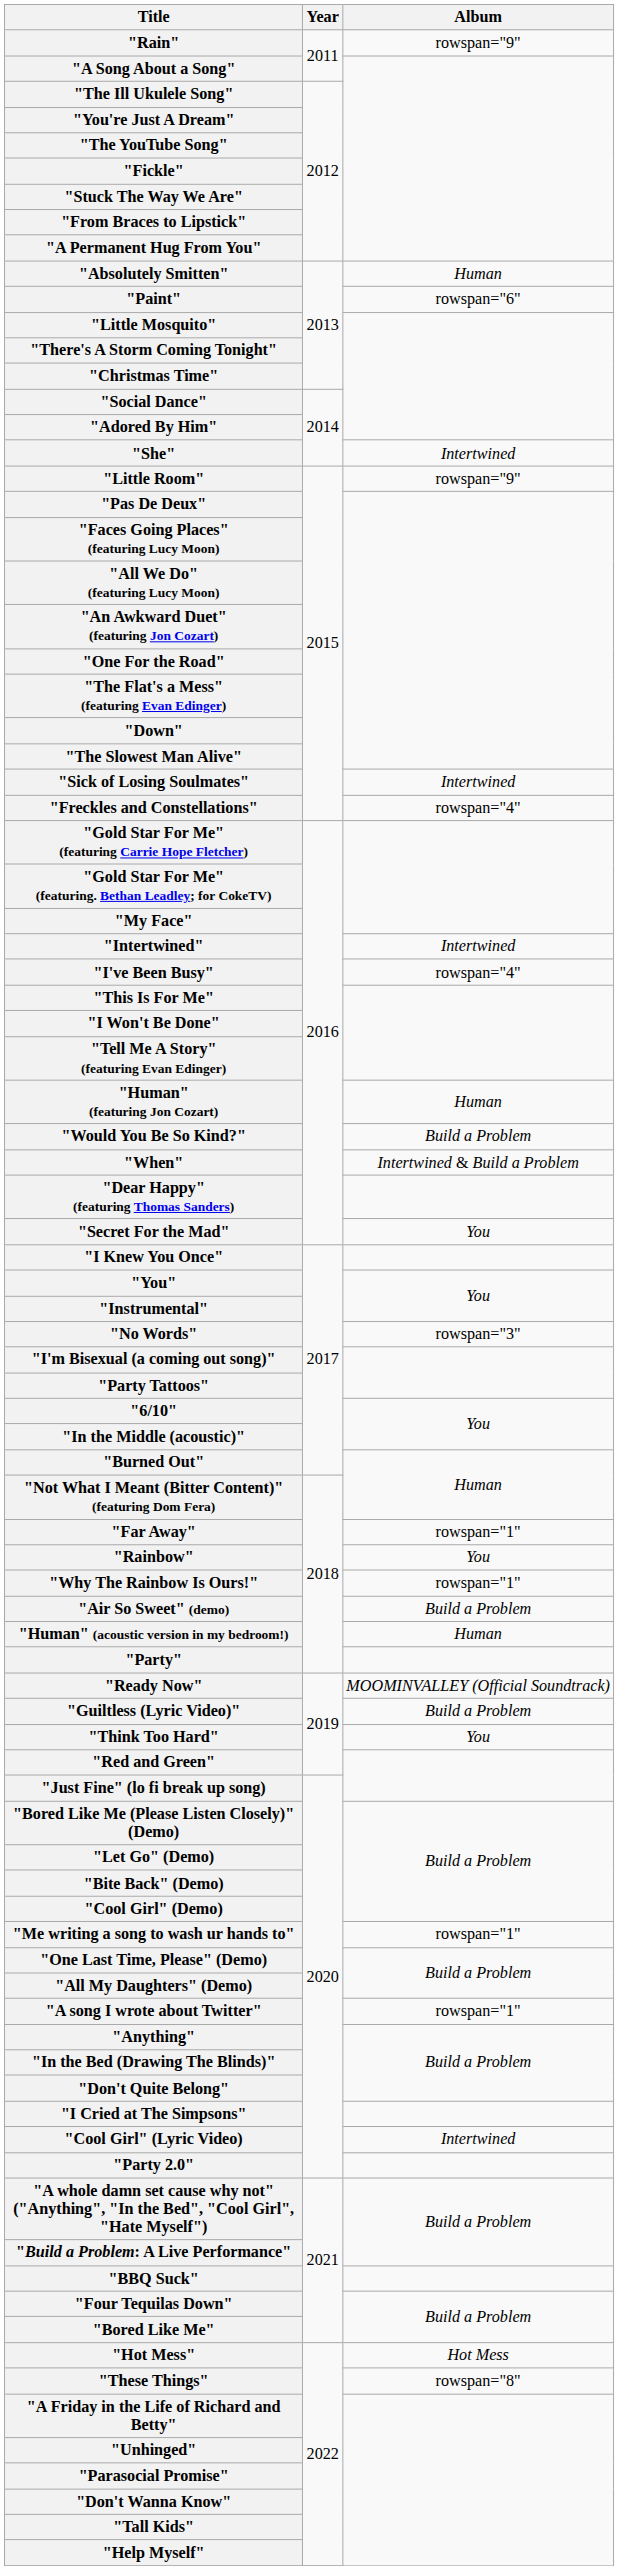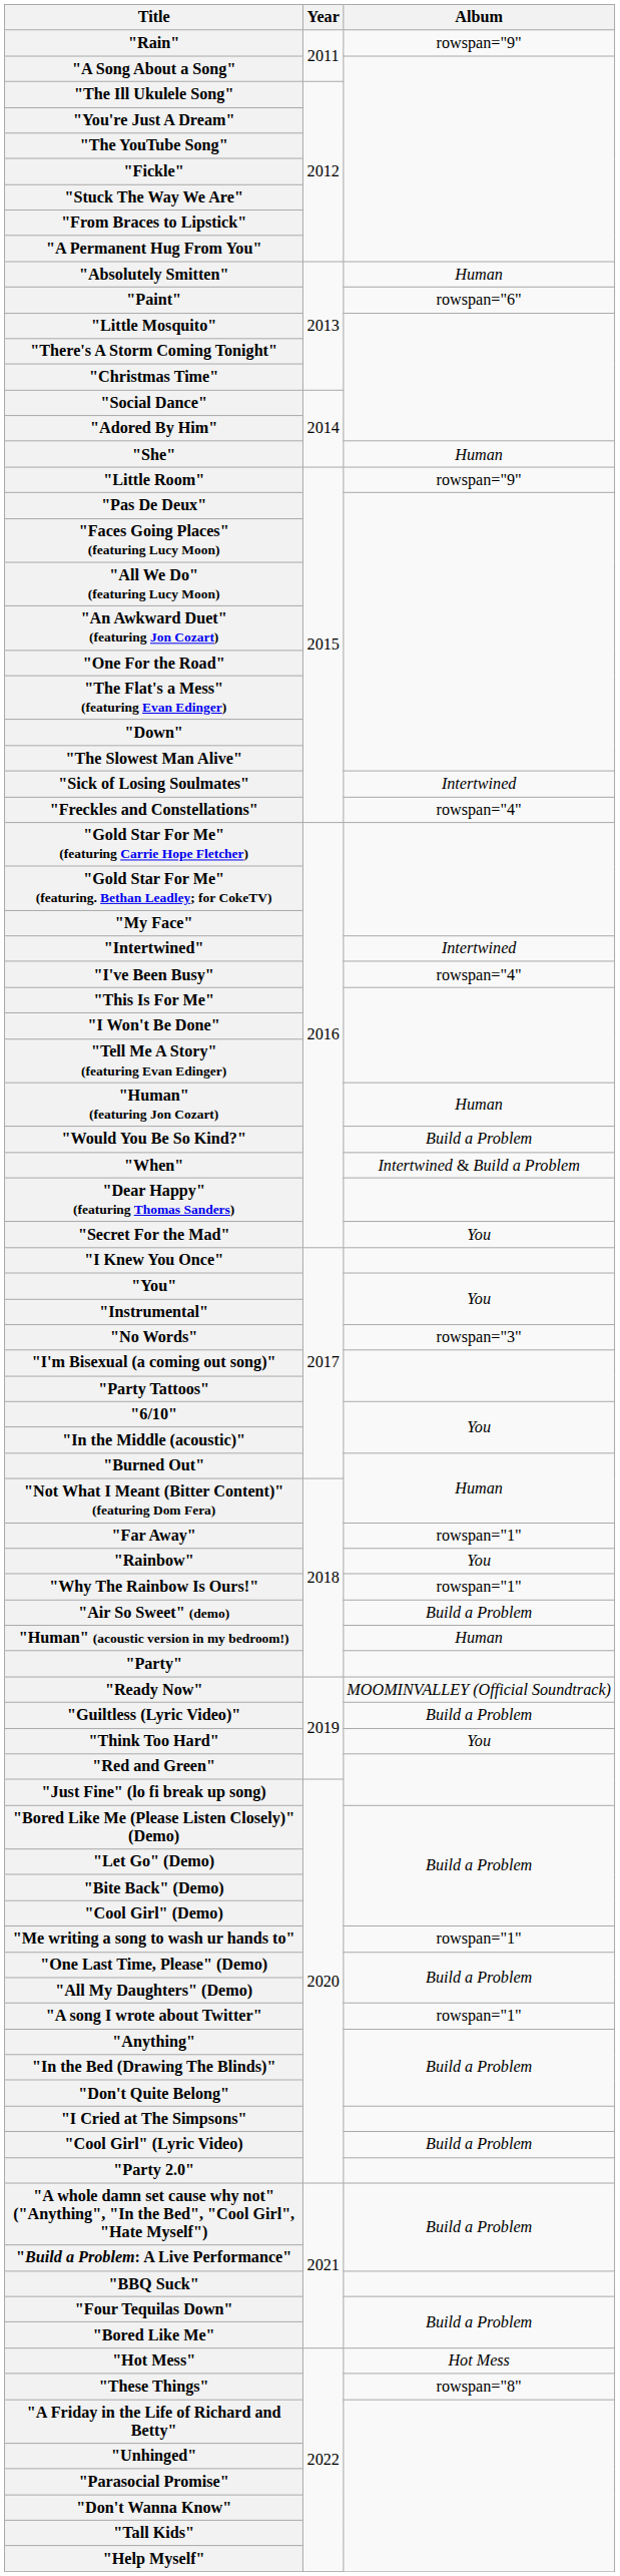"She" | Album: Intertwined -> Human
"Cool Girl" (Lyric Video) | Album: Intertwined -> Build a Problem
